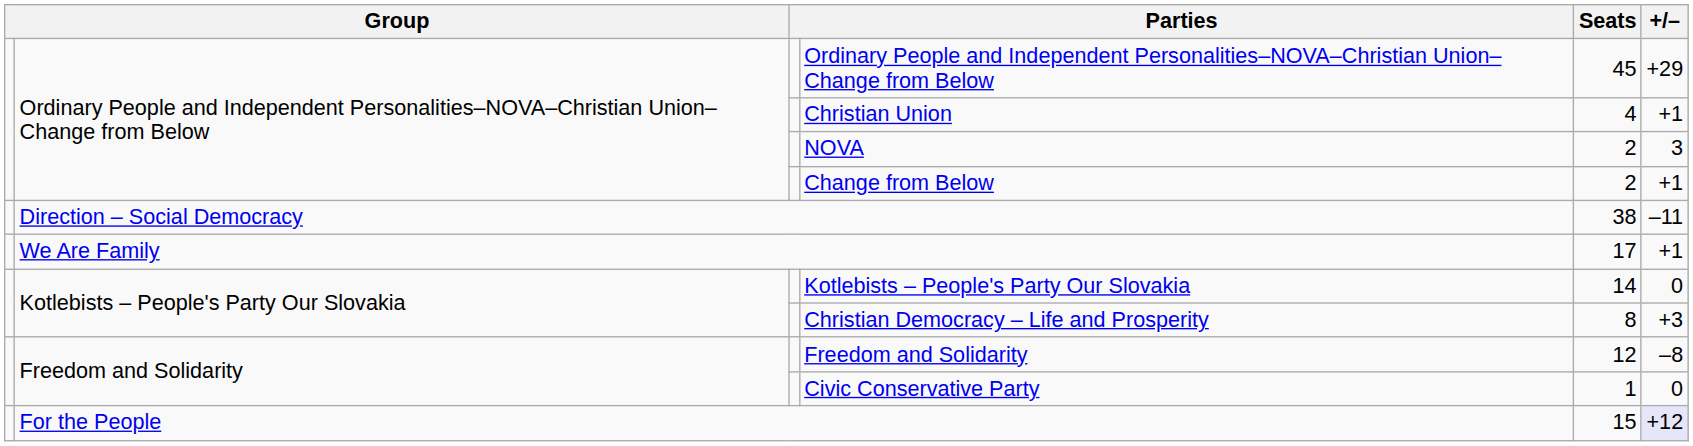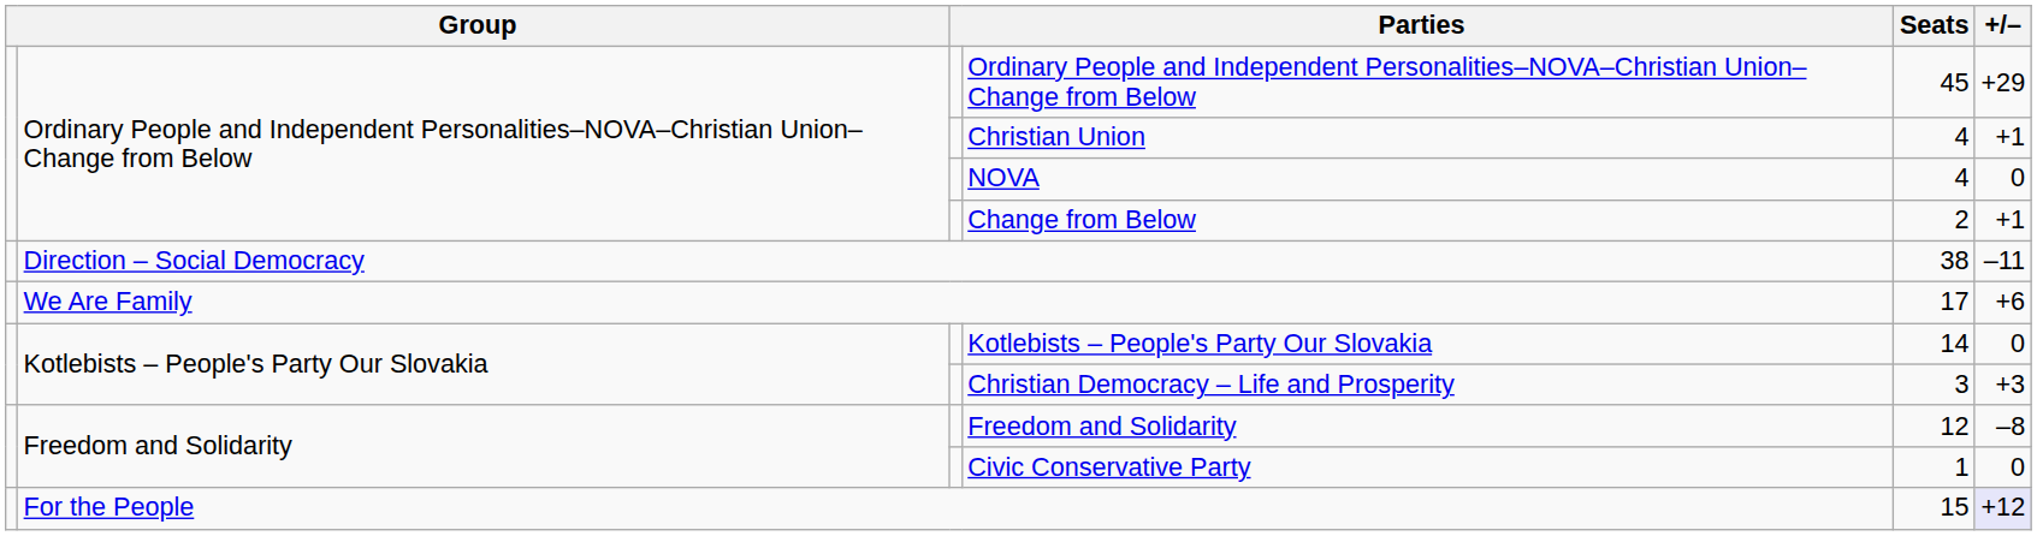NOVA | Seats: 2 -> 4
NOVA | +/–: 3 -> 0
We Are Family | +/–: +1 -> +6
Christian Democracy – Life and Prosperity | Seats: 8 -> 3
